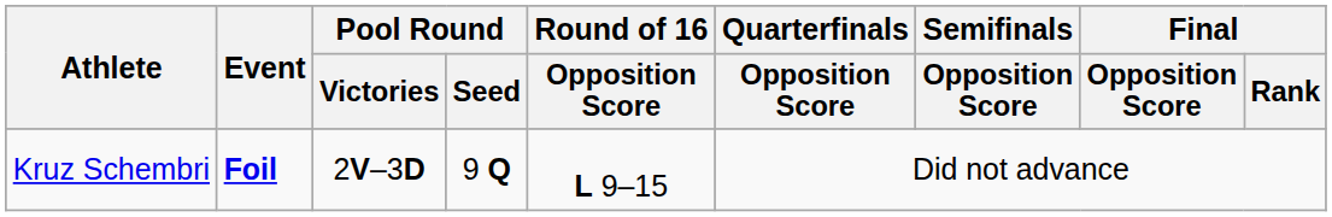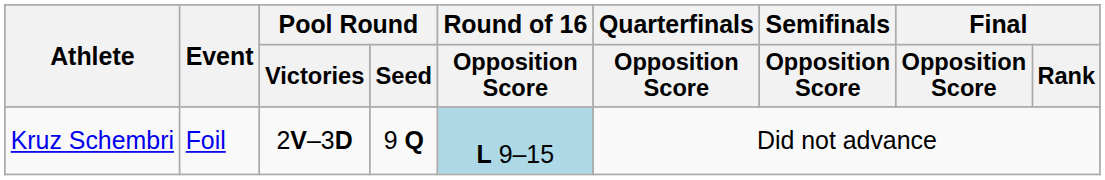Kruz Schembri | Event: bold -> normal
Kruz Schembri | Round of 16 / Opposition Score: no background -> lightblue background
